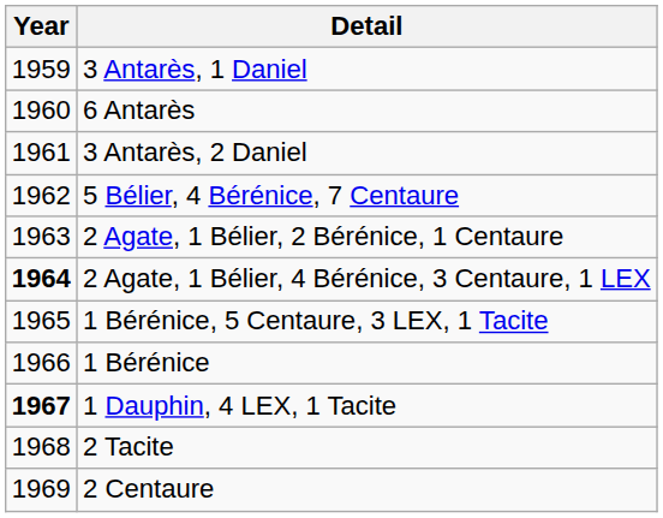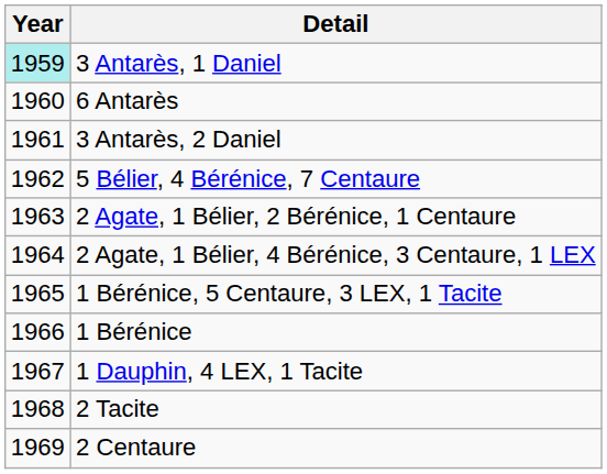3 Antarès, 1 Daniel | Year: no background -> paleturquoise background
2 Agate, 1 Bélier, 4 Bérénice, 3 Centaure, 1 LEX | Year: bold -> normal
1 Dauphin, 4 LEX, 1 Tacite | Year: bold -> normal
